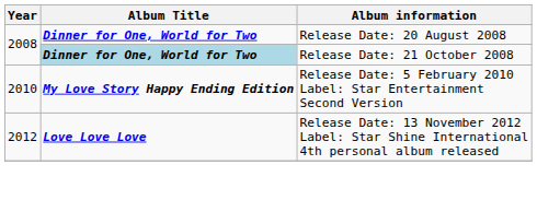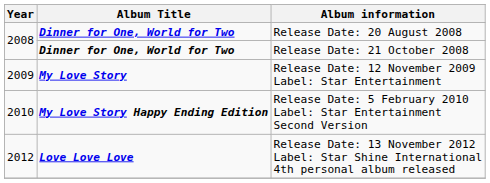Release Date: 21 October 2008 | Album Title: lightblue background -> no background
+ row: 2009 | My Love Story | Release Date: 12 November 2009 Label: Star Entertainment
